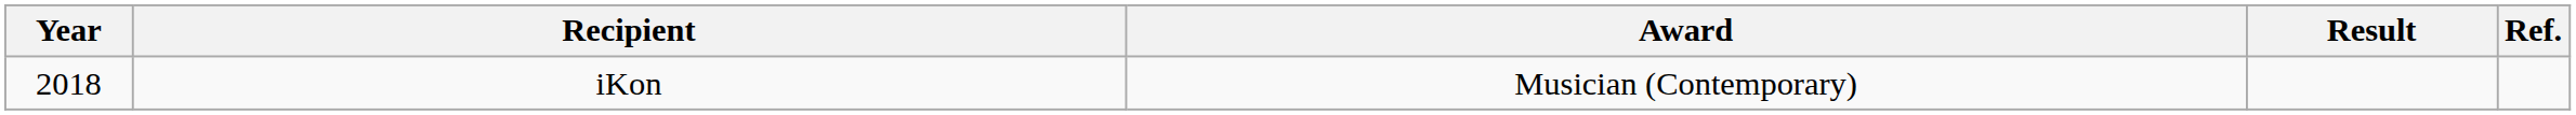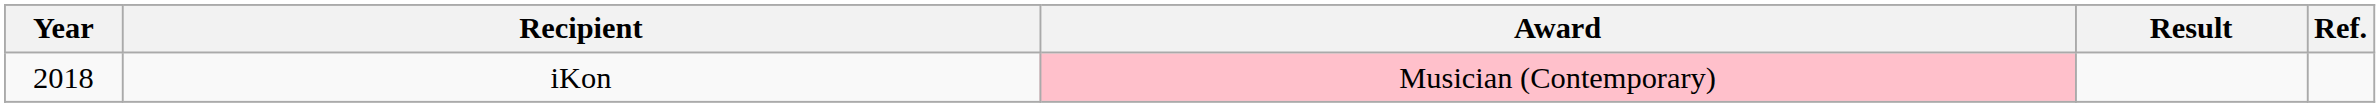iKon | Award: no background -> pink background
